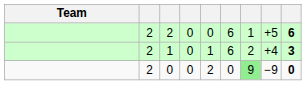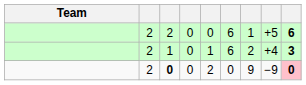row 4 | column 3: normal -> bold
row 4 | column 7: lightgreen background -> no background
row 4 | column 9: no background -> pink background
